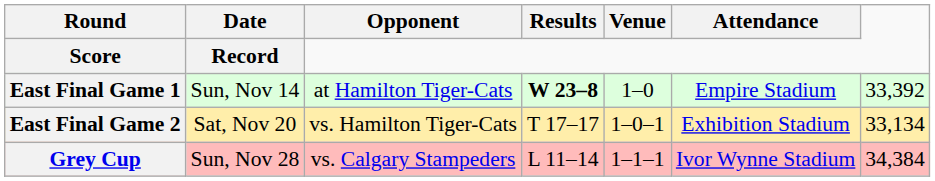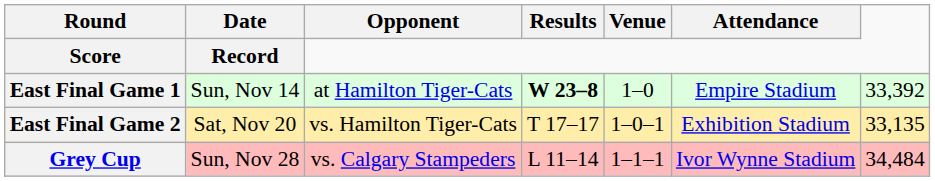East Final Game 2 | column 7: 33,134 -> 33,135
Grey Cup | column 7: 34,384 -> 34,484
